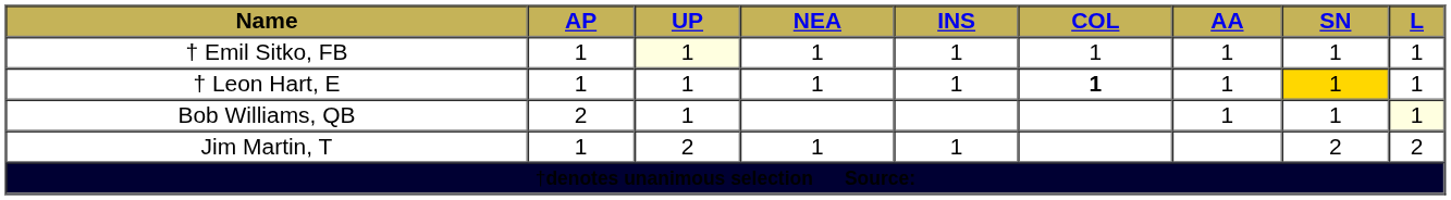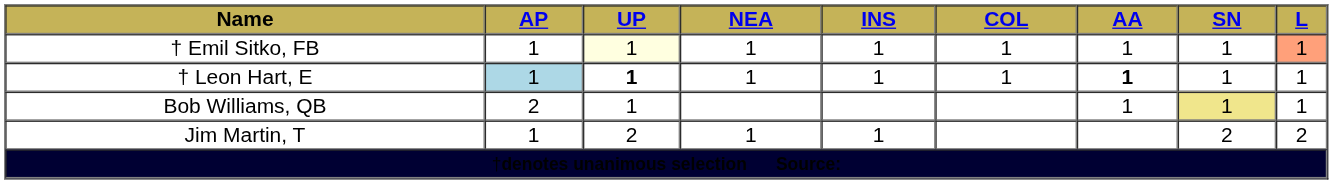† Emil Sitko, FB | L: no background -> lightsalmon background
† Leon Hart, E | AP: no background -> lightblue background
† Leon Hart, E | UP: normal -> bold
† Leon Hart, E | COL: bold -> normal
† Leon Hart, E | AA: normal -> bold
† Leon Hart, E | SN: gold background -> no background
Bob Williams, QB | SN: no background -> khaki background
Bob Williams, QB | L: lightyellow background -> no background
